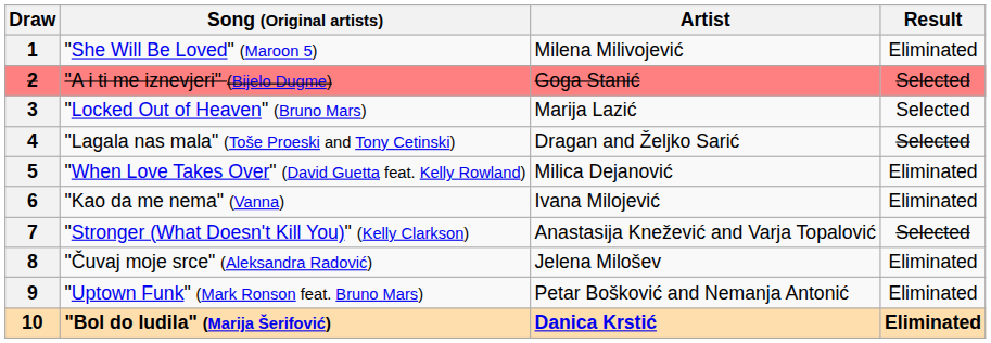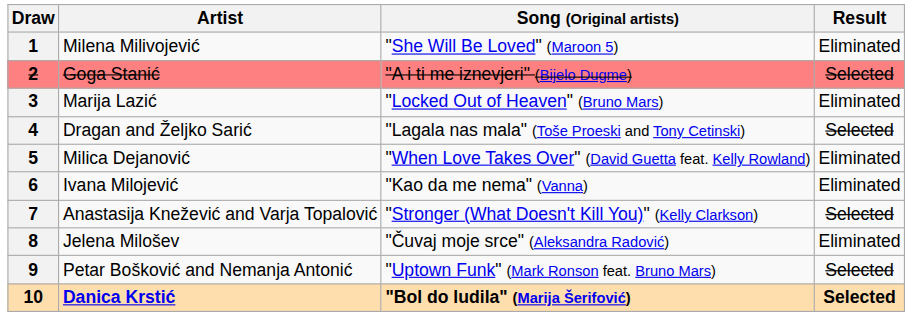columns swapped: Artist <-> Song (Original artists)
3 | Result: Selected -> Eliminated
9 | Result: Eliminated -> Selected
10 | Result: Eliminated -> Selected
